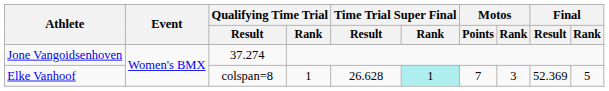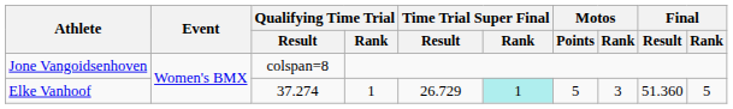Jone Vangoidsenhoven | Qualifying Time Trial / Result: 37.274 -> colspan=8
Elke Vanhoof | Qualifying Time Trial / Result: colspan=8 -> 37.274
Elke Vanhoof | Time Trial Super Final / Result: 26.628 -> 26.729
Elke Vanhoof | Motos / Points: 7 -> 5
Elke Vanhoof | Final / Result: 52.369 -> 51.360
